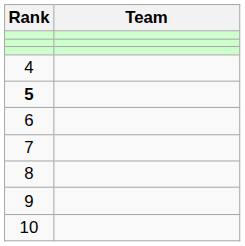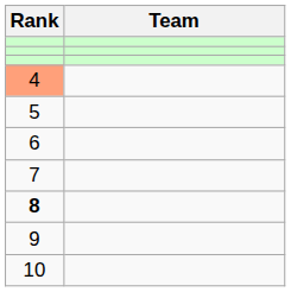row 5 | Rank: no background -> lightsalmon background
row 6 | Rank: bold -> normal
row 9 | Rank: normal -> bold
